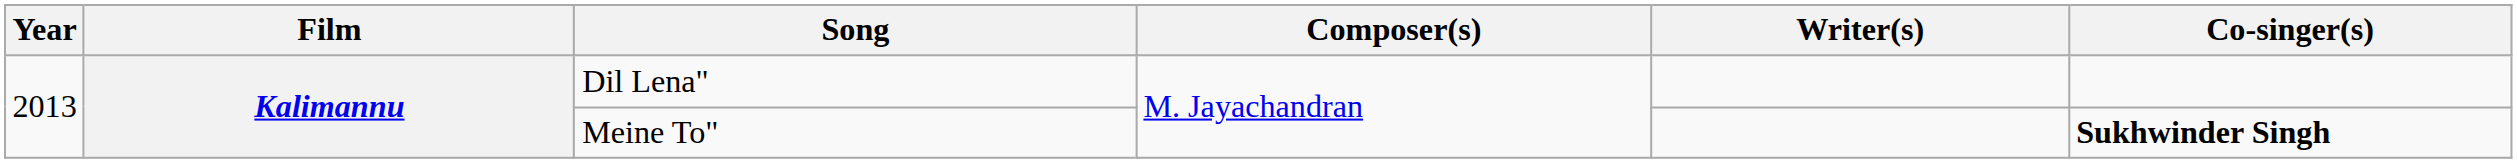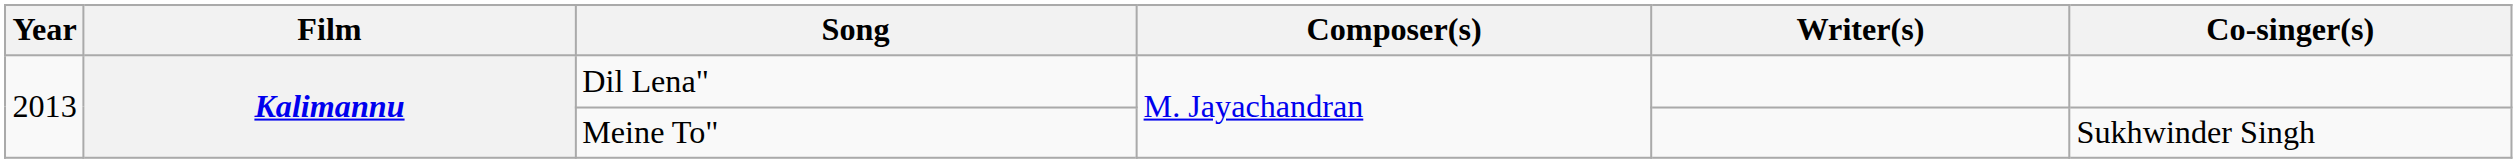Meine To" | Co-singer(s): bold -> normal
